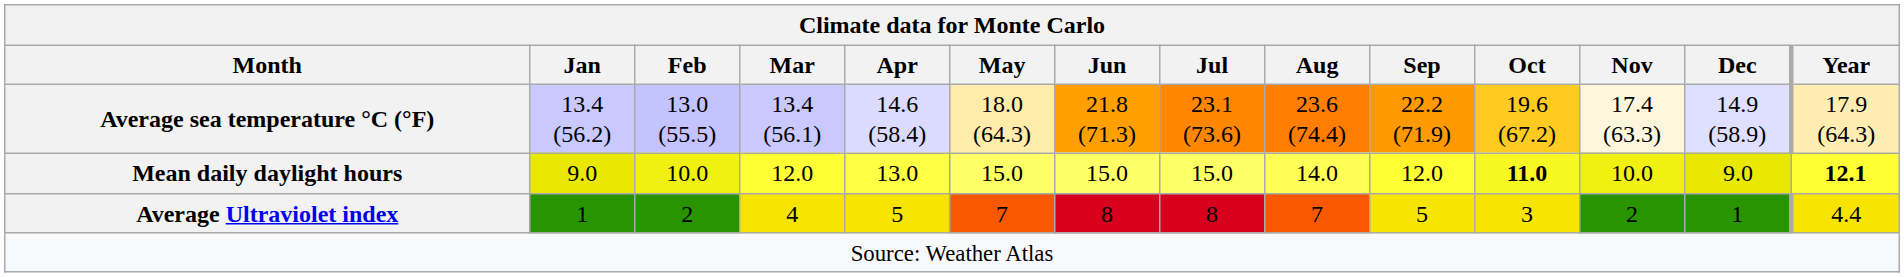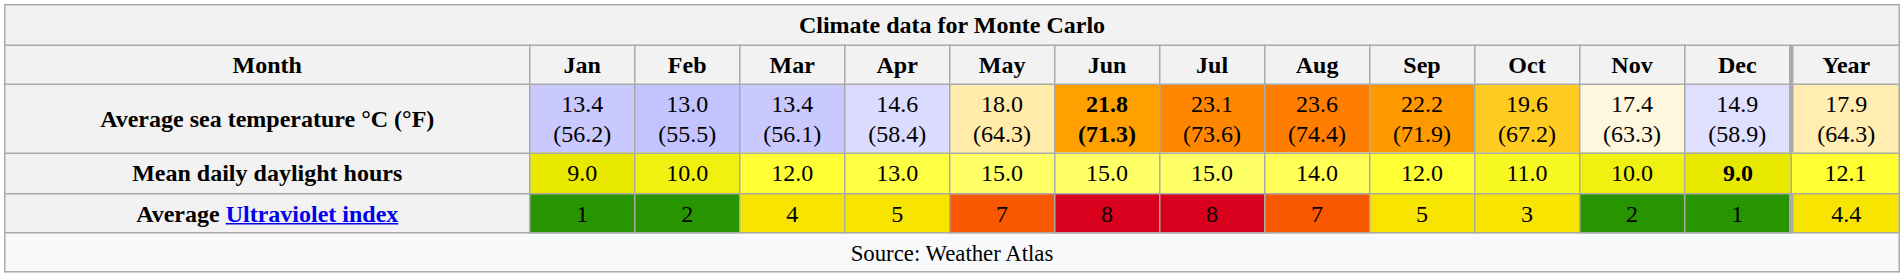row 3 | Jun: normal -> bold
row 4 | Oct: bold -> normal
row 4 | Dec: normal -> bold
row 4 | Year: bold -> normal
